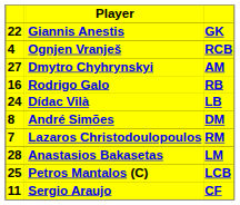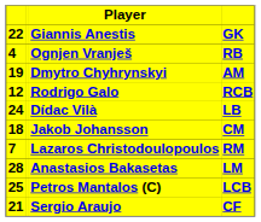Ognjen Vranješ | column 3: RCB -> RB
Dmytro Chyhrynskyi | column 1: 27 -> 19
Rodrigo Galo | column 1: 16 -> 12
Rodrigo Galo | column 3: RB -> RCB
+ row: 18 | Jakob Johansson | CM
- row: 8 | André Simões | DM
Sergio Araujo | column 1: 11 -> 21
